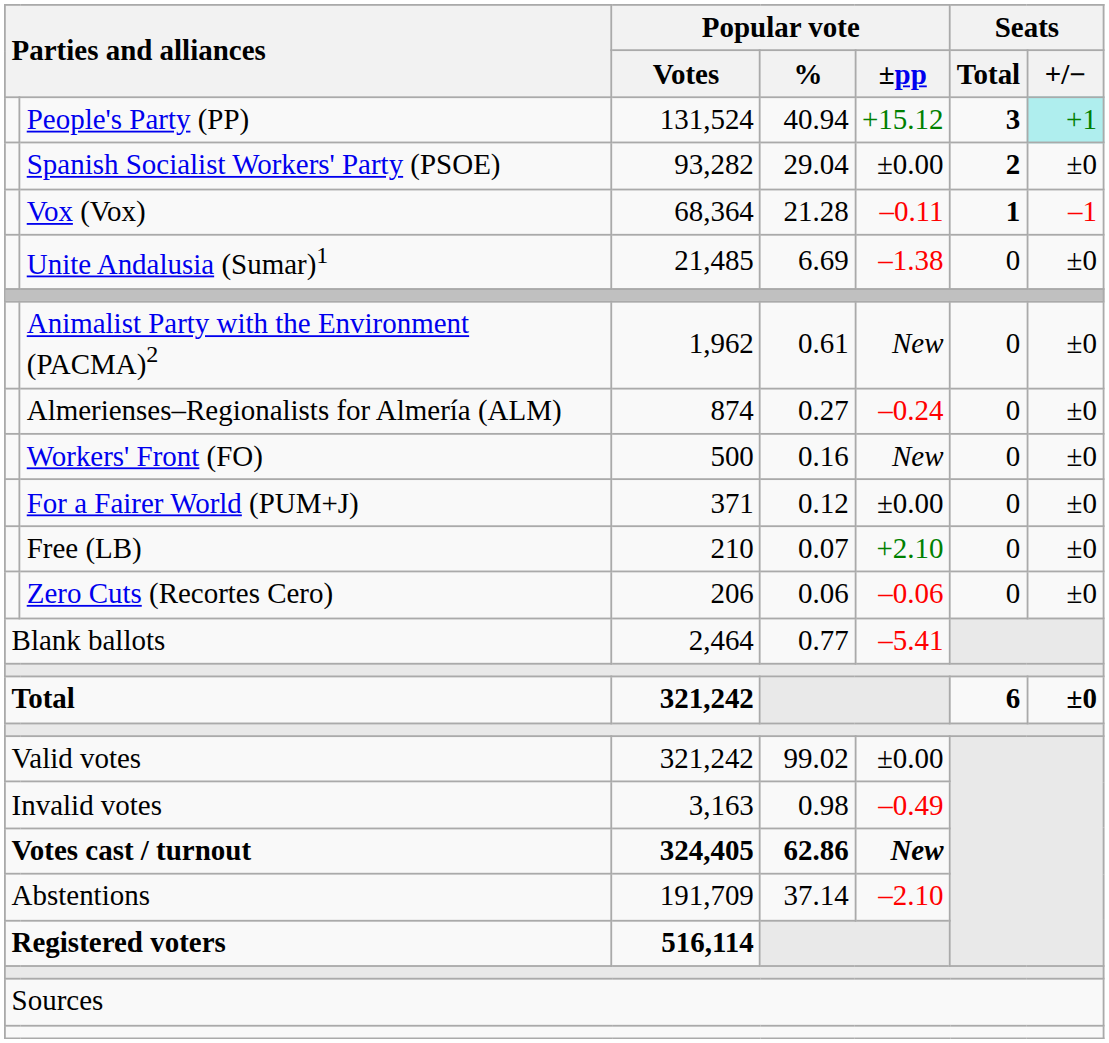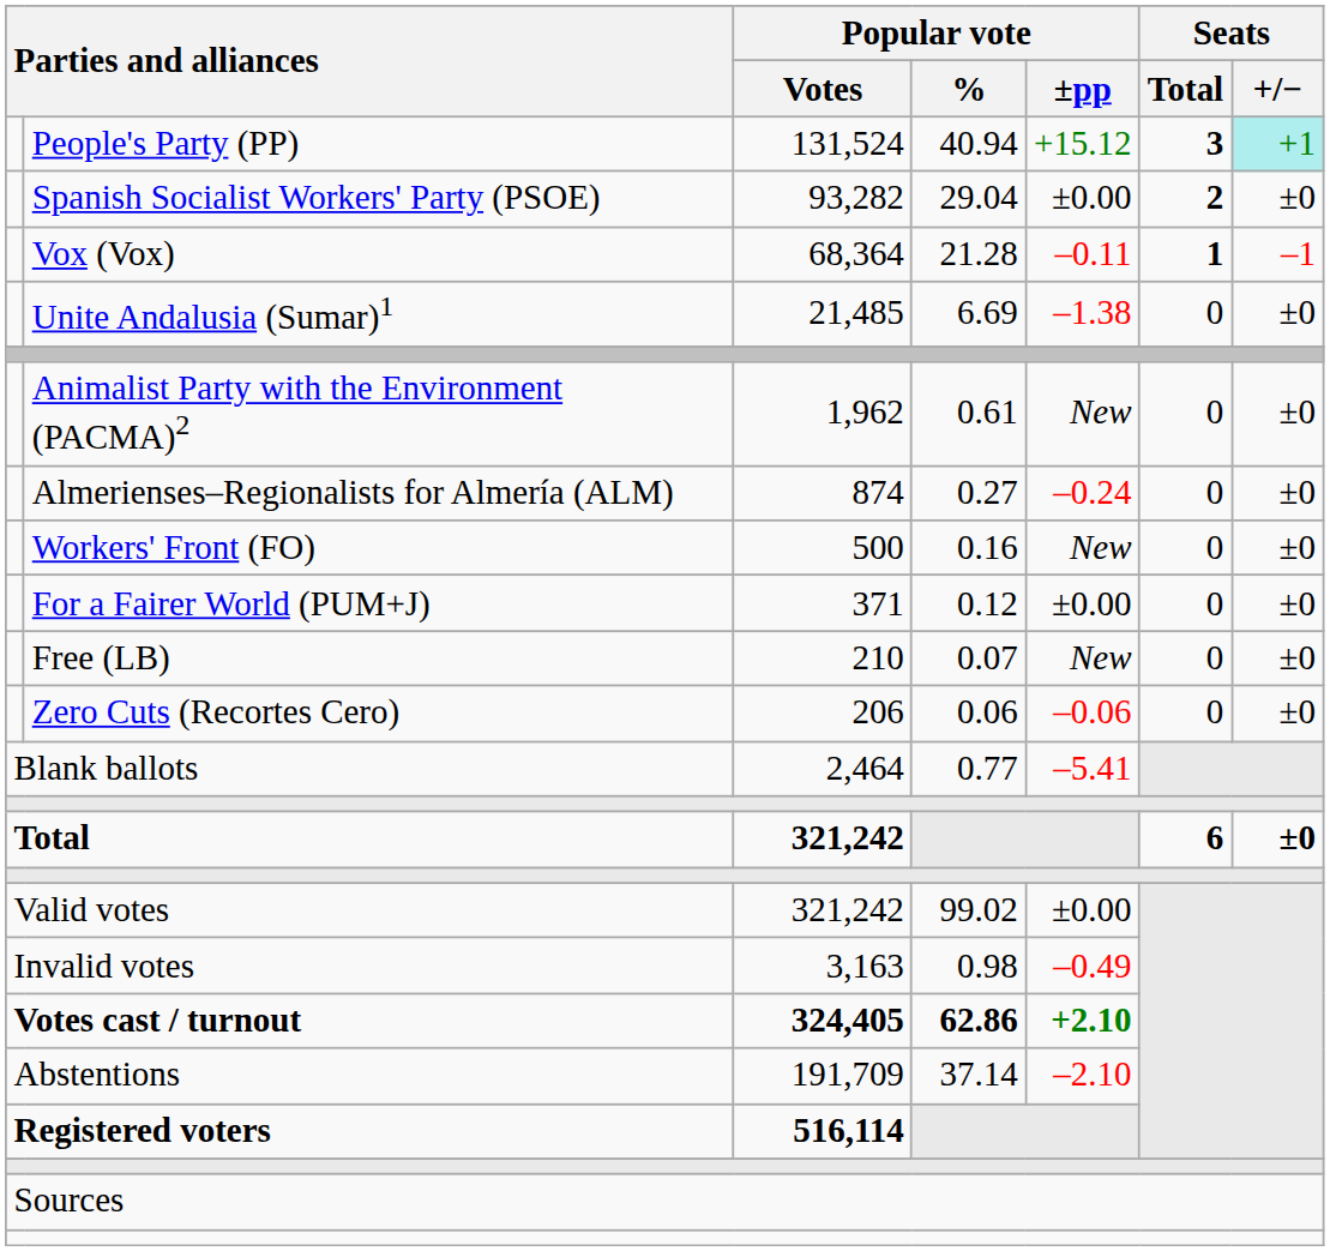Free (LB) | Popular vote / ±pp: +2.10 -> New
Votes cast / turnout | Popular vote / ±pp: New -> +2.10
